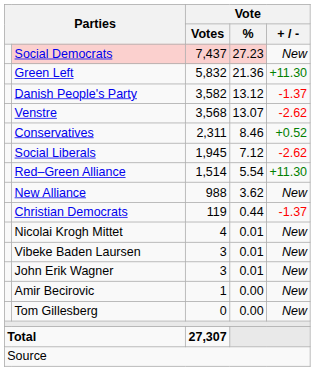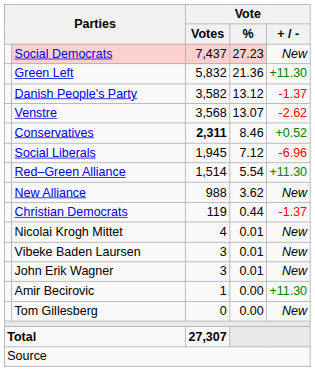Conservatives | Vote / Votes: normal -> bold
Social Liberals | Vote / + / -: -2.62 -> -6.96
Amir Becirovic | Vote / + / -: New -> +11.30
